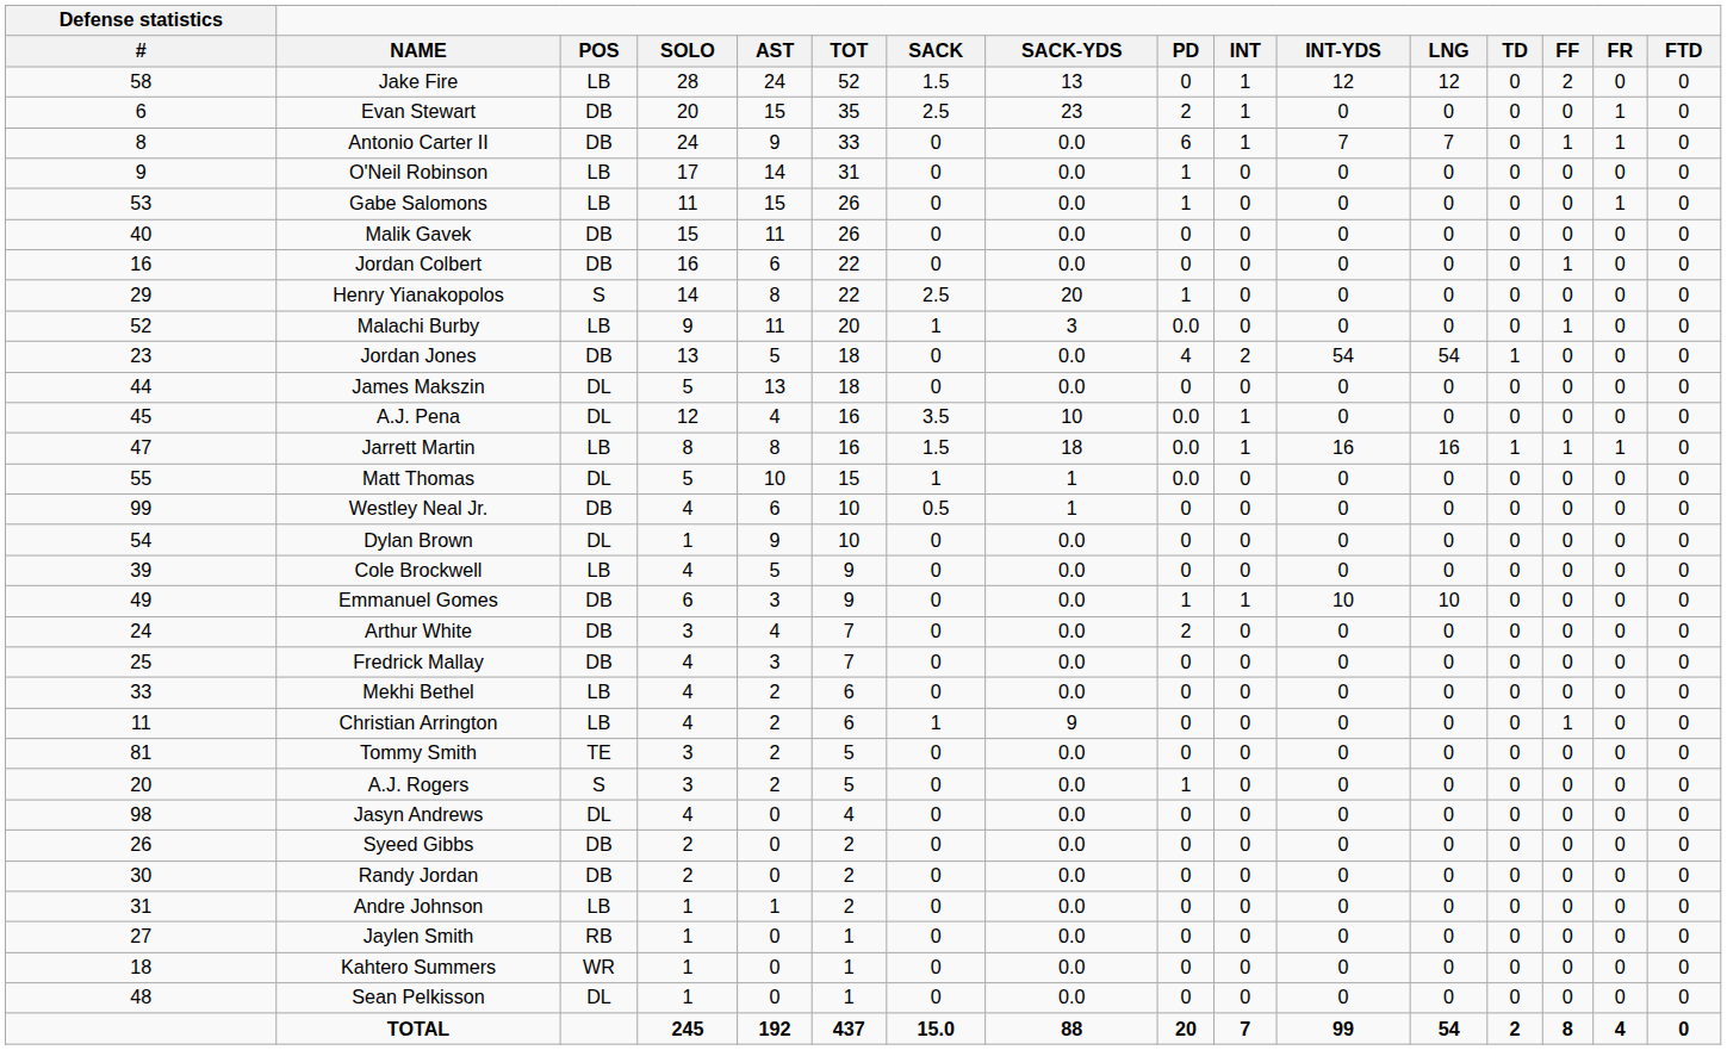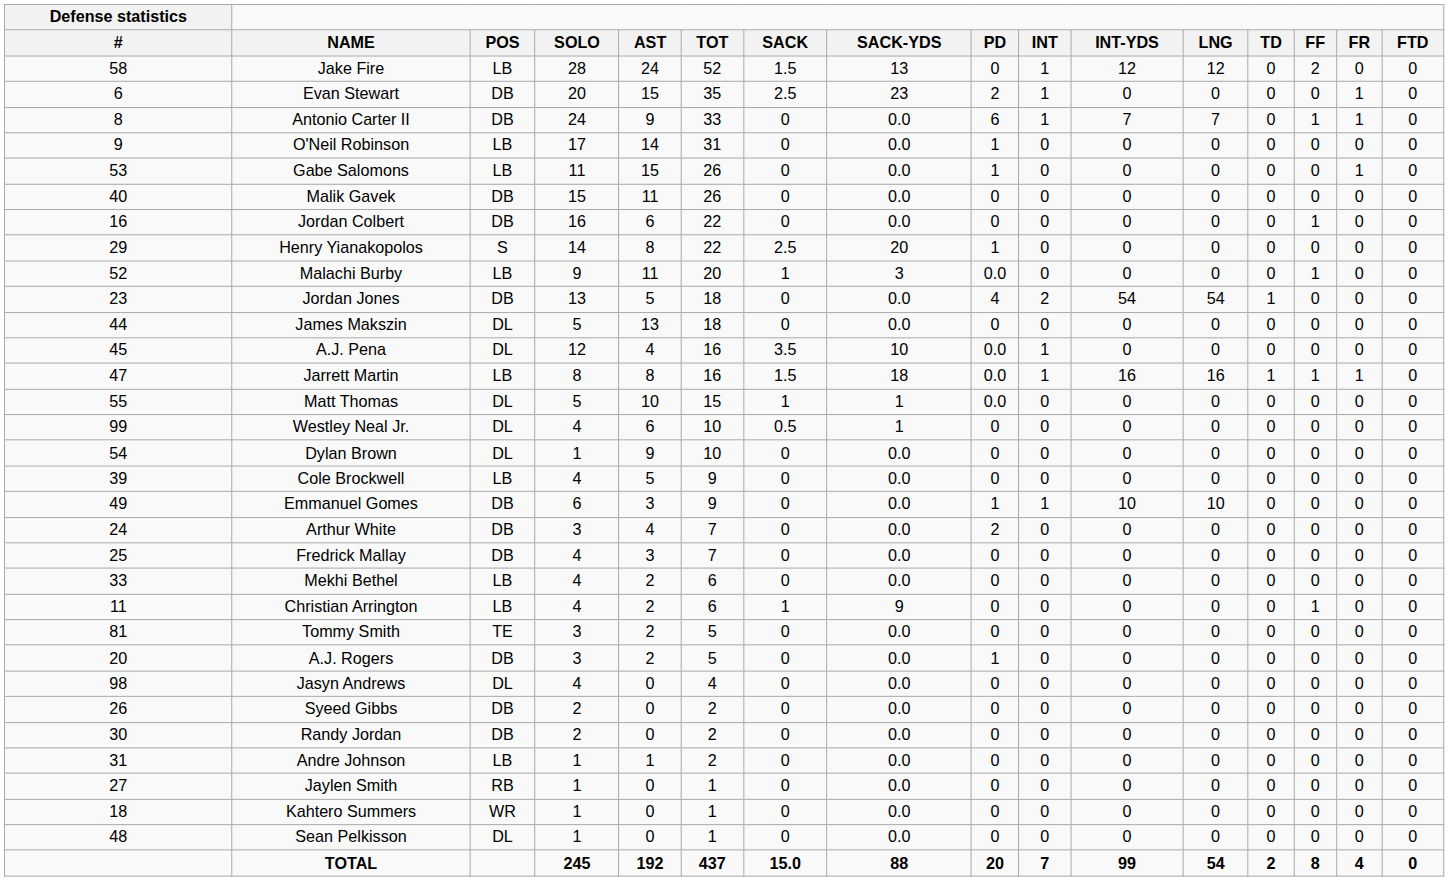Westley Neal Jr. | POS: DB -> DL
A.J. Rogers | POS: S -> DB
